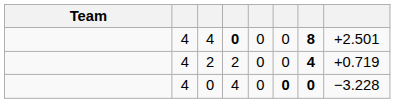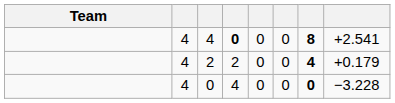row 2 | column 8: +2.501 -> +2.541
row 3 | column 8: +0.719 -> +0.179
row 4 | column 6: bold -> normal
